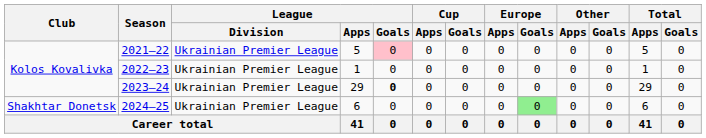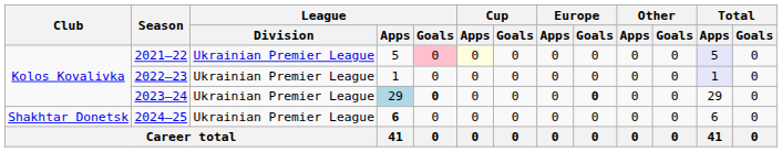2021–22 | Cup / Apps: no background -> lightyellow background
2021–22 | Total / Apps: no background -> lavender background
2022–23 | Total / Apps: no background -> lavender background
2023–24 | League / Apps: no background -> lightblue background
2023–24 | Europe / Goals: normal -> bold
2024–25 | League / Apps: normal -> bold
2024–25 | Europe / Goals: lightgreen background -> no background
